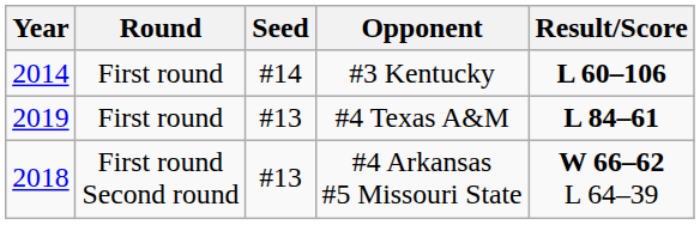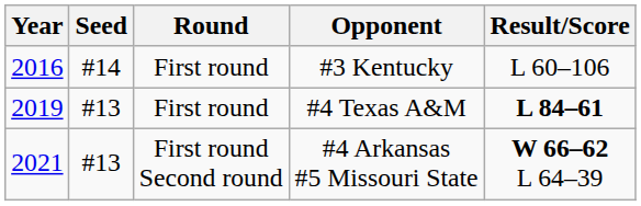columns swapped: Seed <-> Round
#3 Kentucky | Year: 2014 -> 2016
#3 Kentucky | Result/Score: bold -> normal
#4 Arkansas #5 Missouri State | Year: 2018 -> 2021
